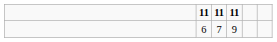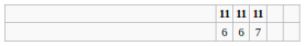row 2 | column 3: 7 -> 6
row 2 | column 4: 9 -> 7
